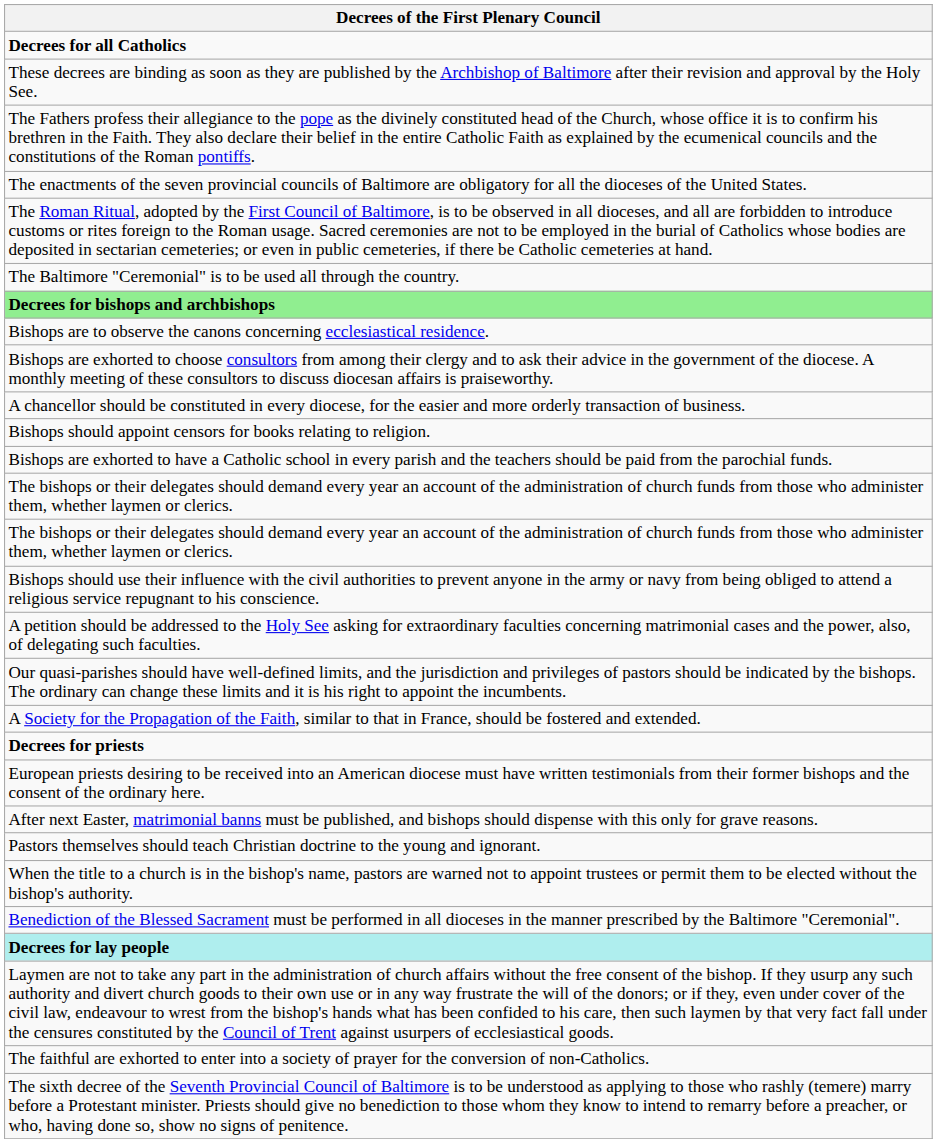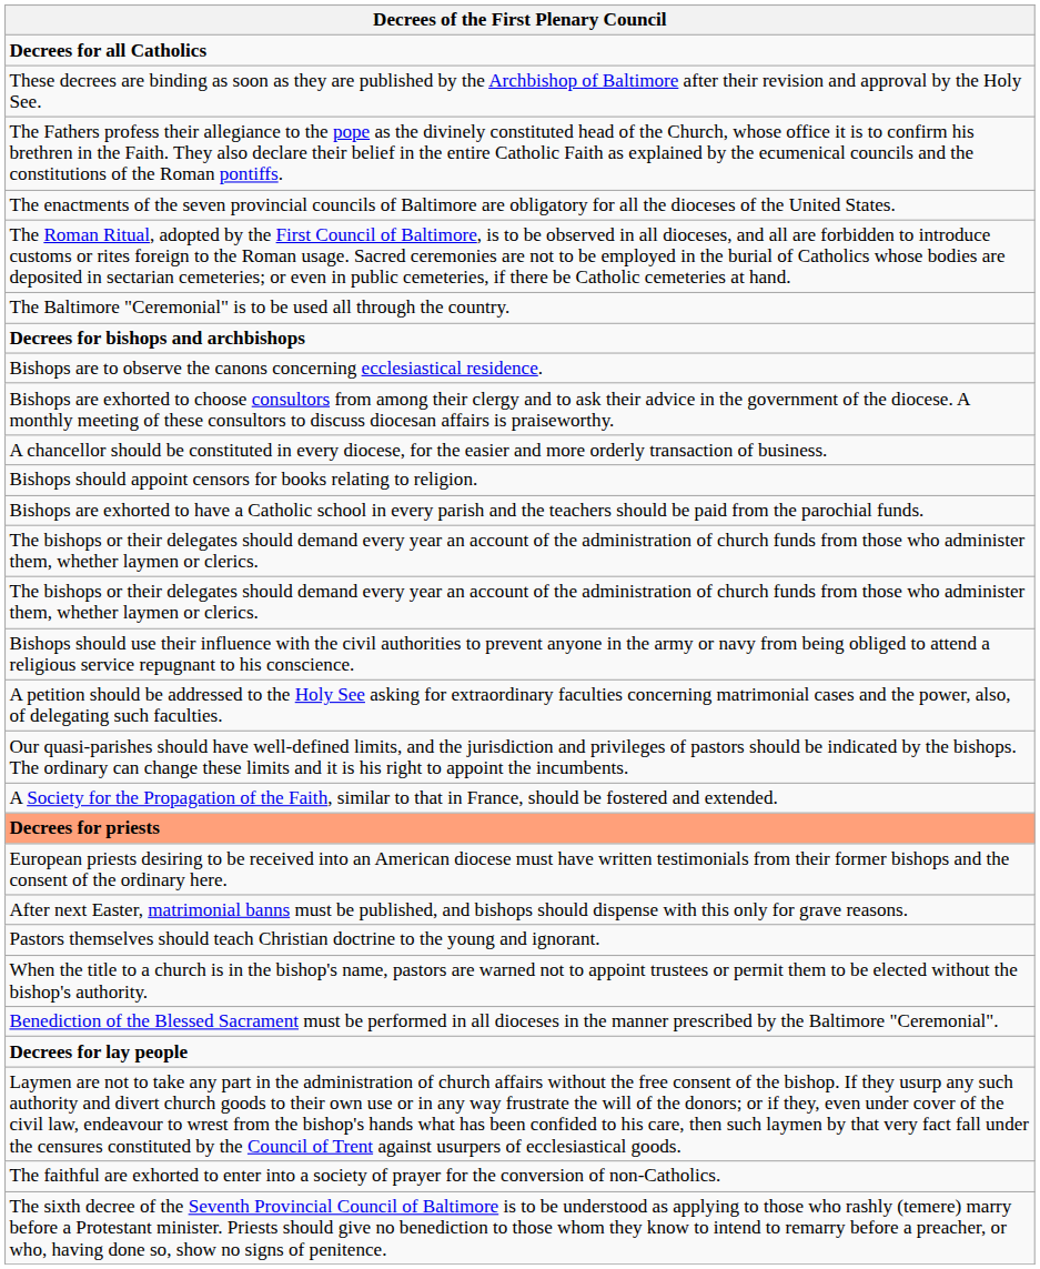row 8 | column 1: lightgreen background -> no background
row 20 | column 1: no background -> lightsalmon background
row 26 | column 1: paleturquoise background -> no background
